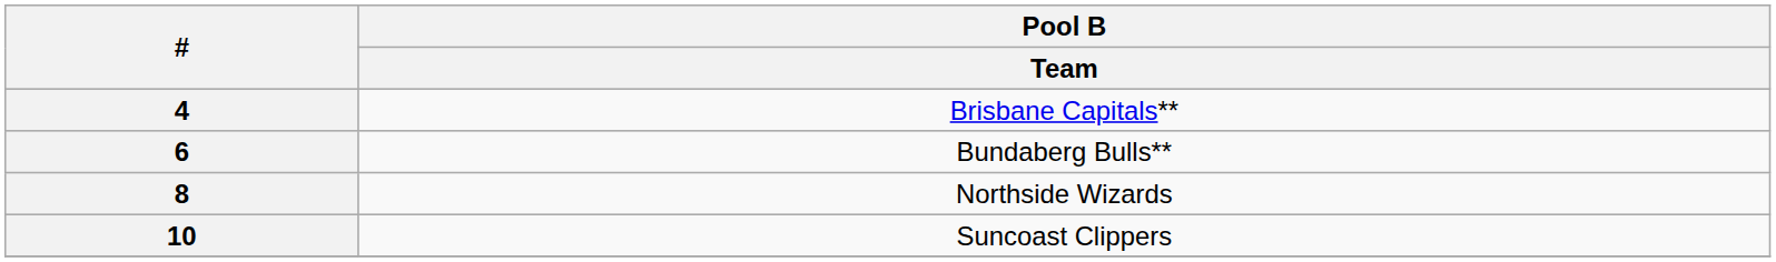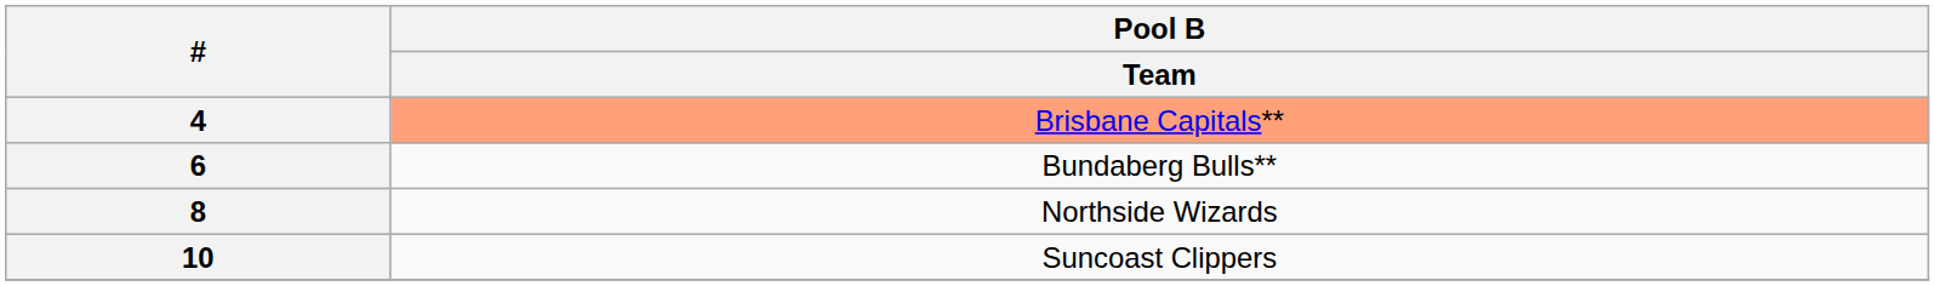4 | Pool B / Team: no background -> lightsalmon background
